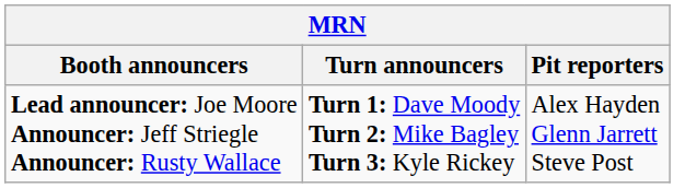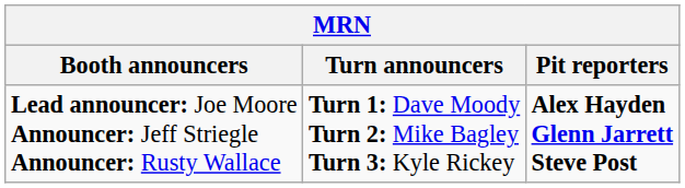row 3 | Pit reporters: normal -> bold
